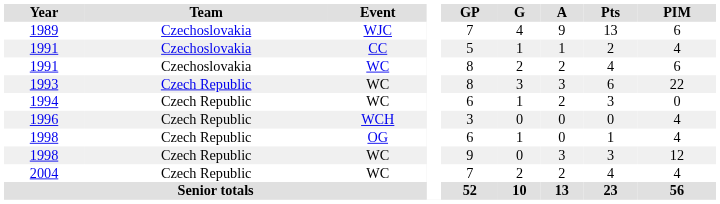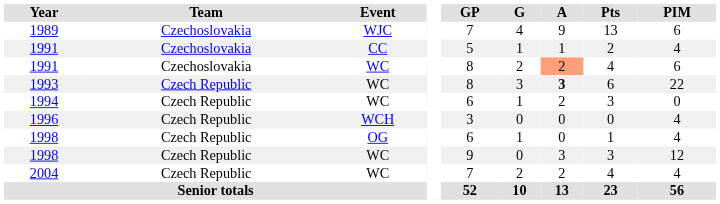1991 / WC | A: no background -> lightsalmon background
1993 | A: normal -> bold
